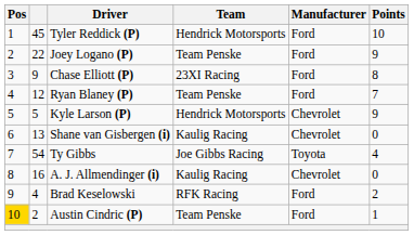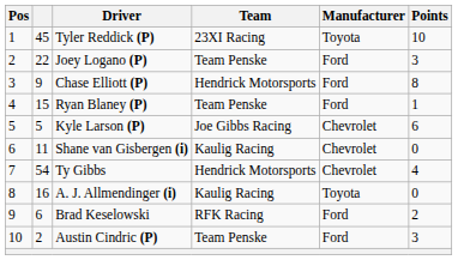Tyler Reddick (P) | Team: Hendrick Motorsports -> 23XI Racing
Tyler Reddick (P) | Manufacturer: Ford -> Toyota
Joey Logano (P) | Points: 9 -> 3
Chase Elliott (P) | Team: 23XI Racing -> Hendrick Motorsports
Ryan Blaney (P) | column 2: 12 -> 15
Ryan Blaney (P) | Points: 7 -> 1
Kyle Larson (P) | Team: Hendrick Motorsports -> Joe Gibbs Racing
Kyle Larson (P) | Points: 9 -> 6
Shane van Gisbergen (i) | column 2: 13 -> 11
Ty Gibbs | Team: Joe Gibbs Racing -> Hendrick Motorsports
Ty Gibbs | Manufacturer: Toyota -> Chevrolet
A. J. Allmendinger (i) | Manufacturer: Chevrolet -> Toyota
Brad Keselowski | column 2: 4 -> 6
Austin Cindric (P) | Pos: gold background -> no background
Austin Cindric (P) | Points: 1 -> 3
